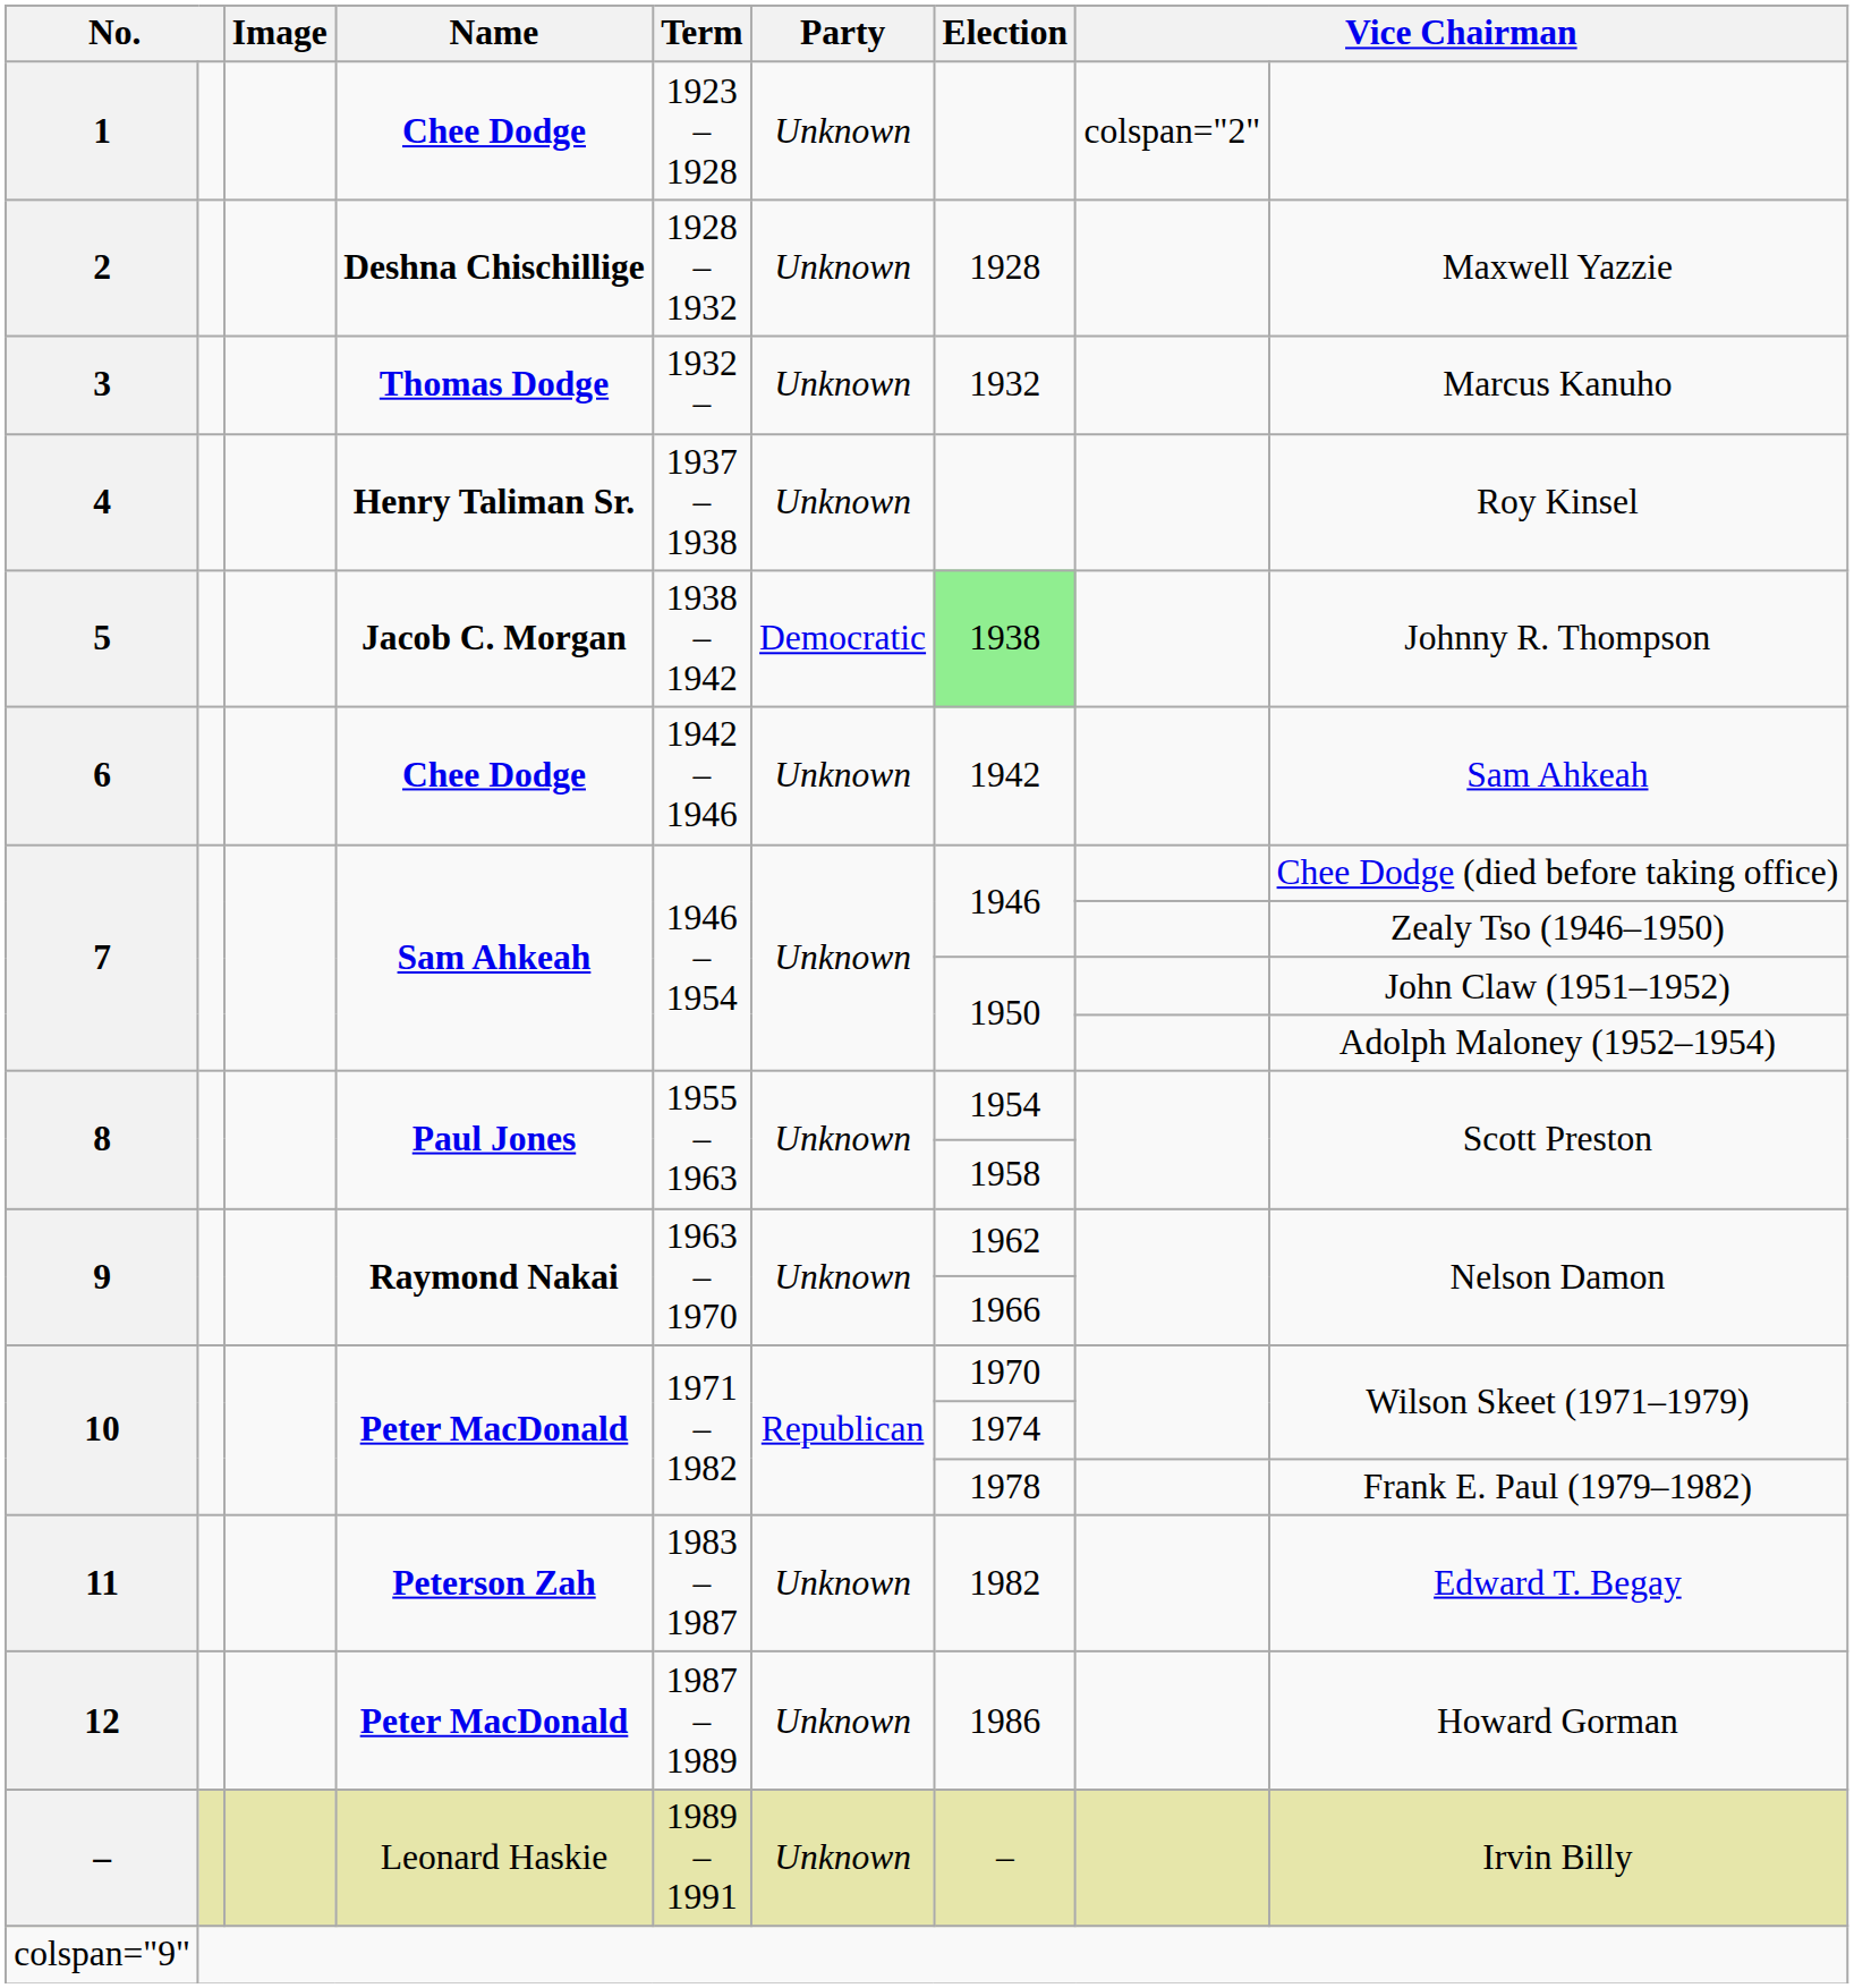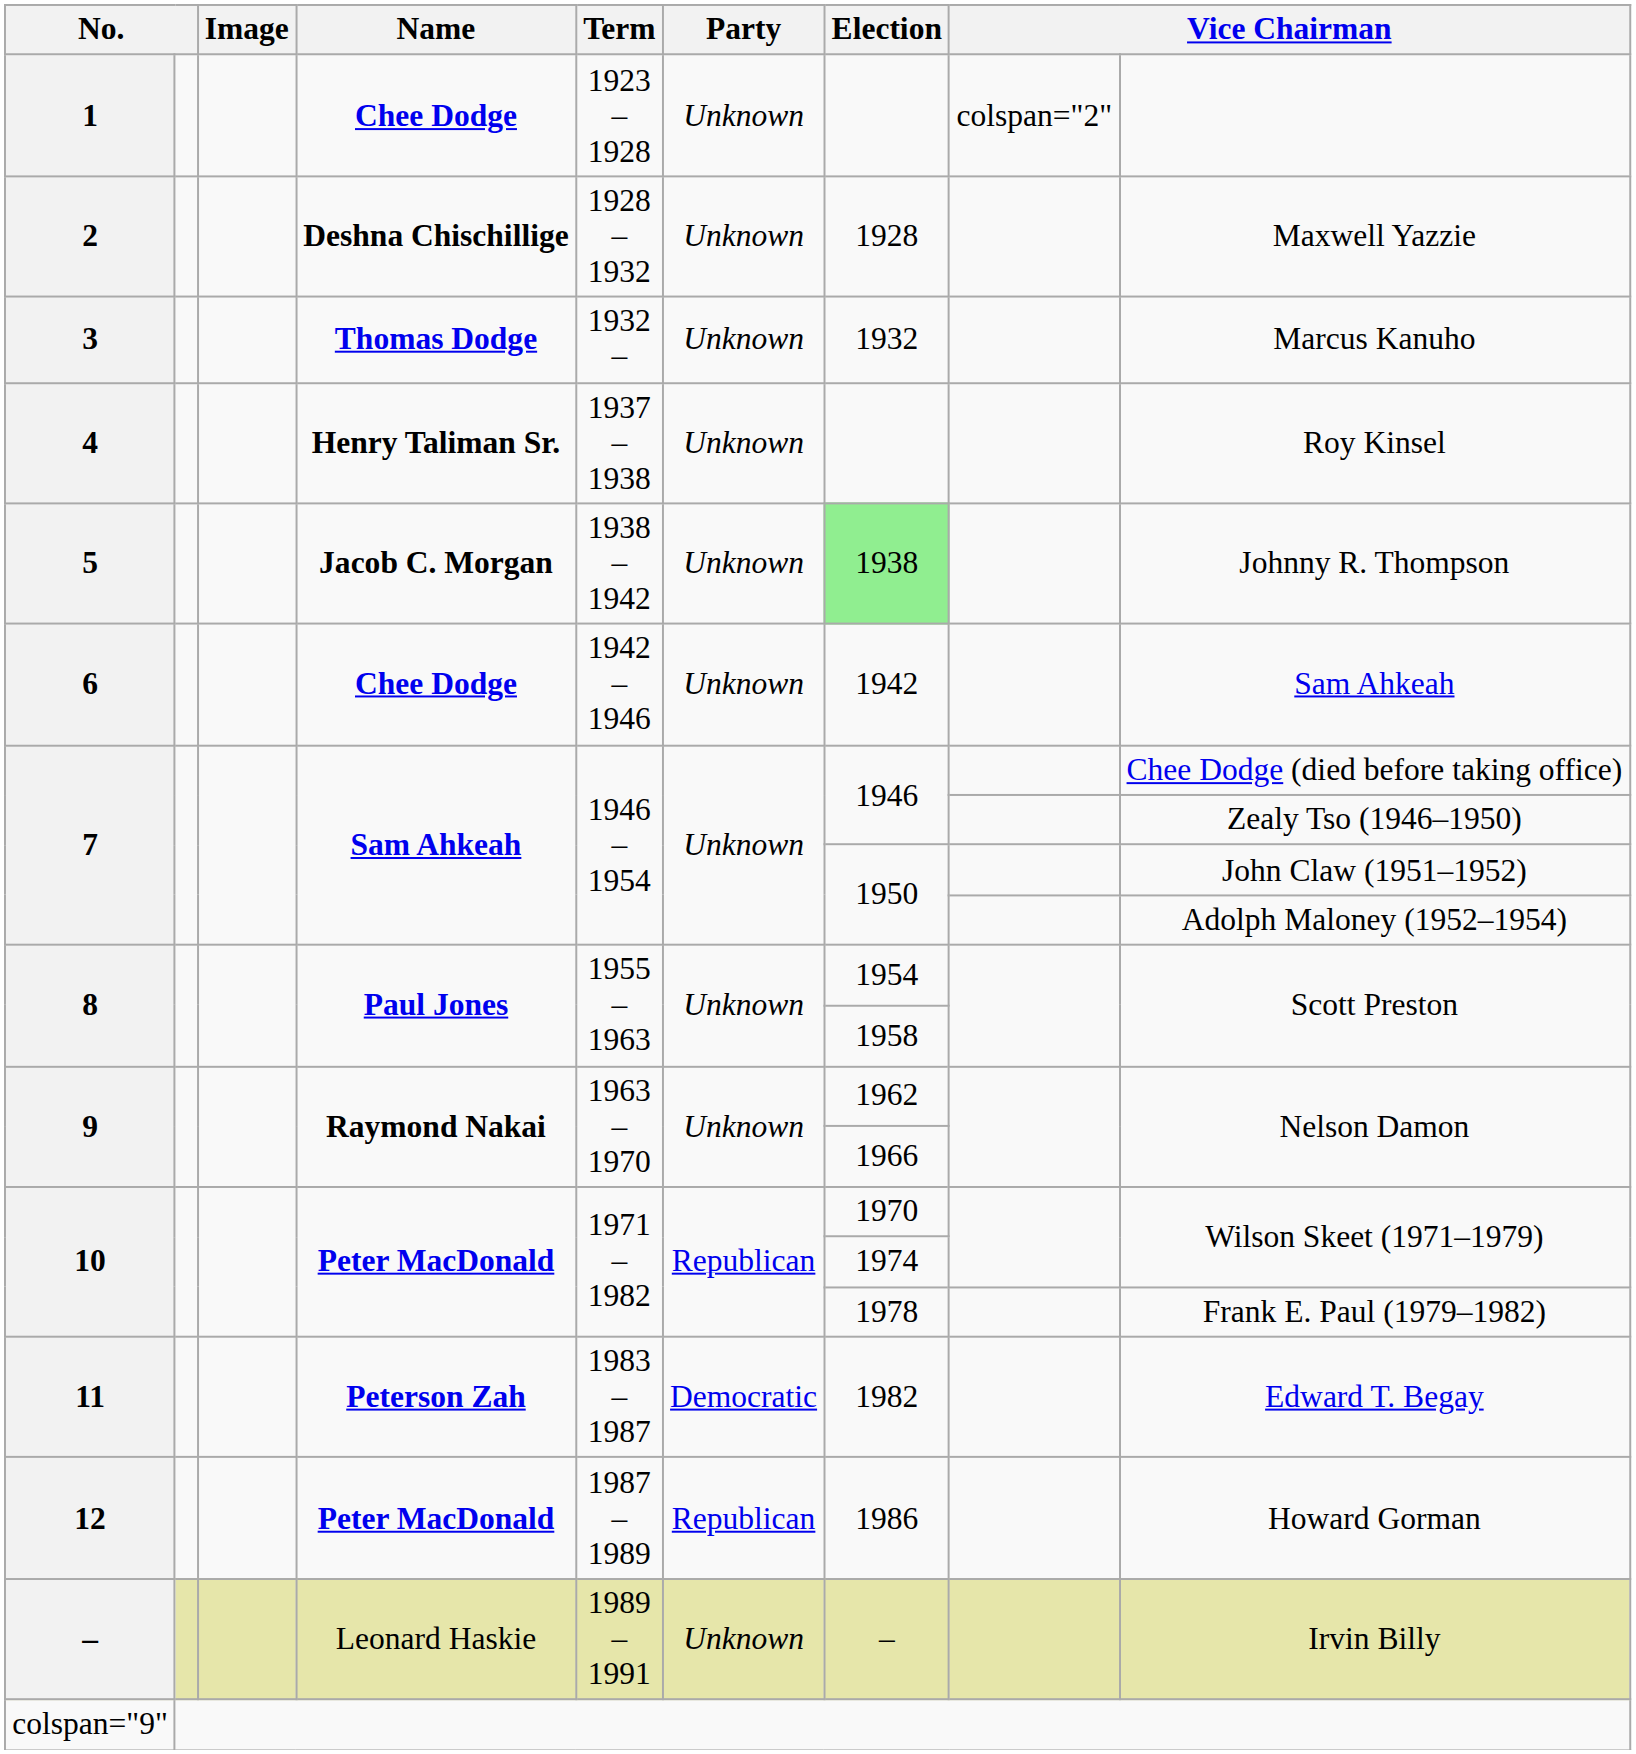5 | Party: Democratic -> Unknown
11 | Party: Unknown -> Democratic
12 | Party: Unknown -> Republican
